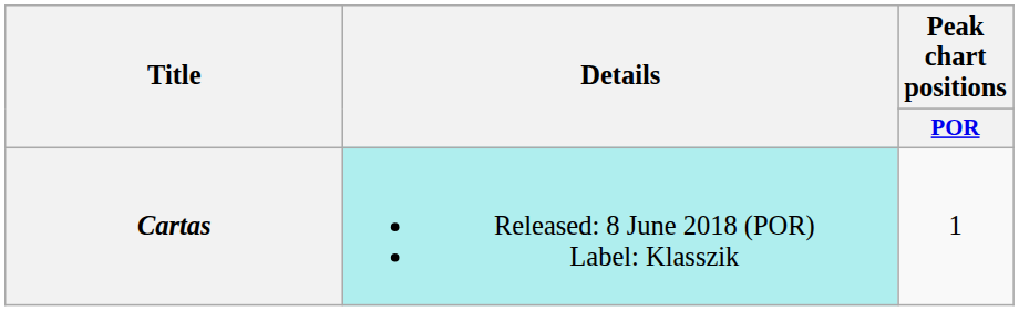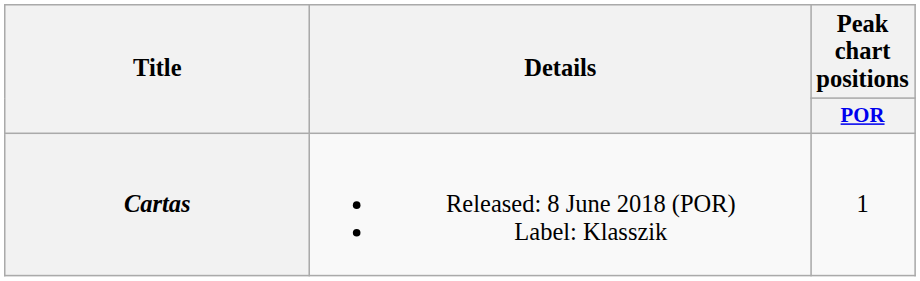Cartas | Details: paleturquoise background -> no background
